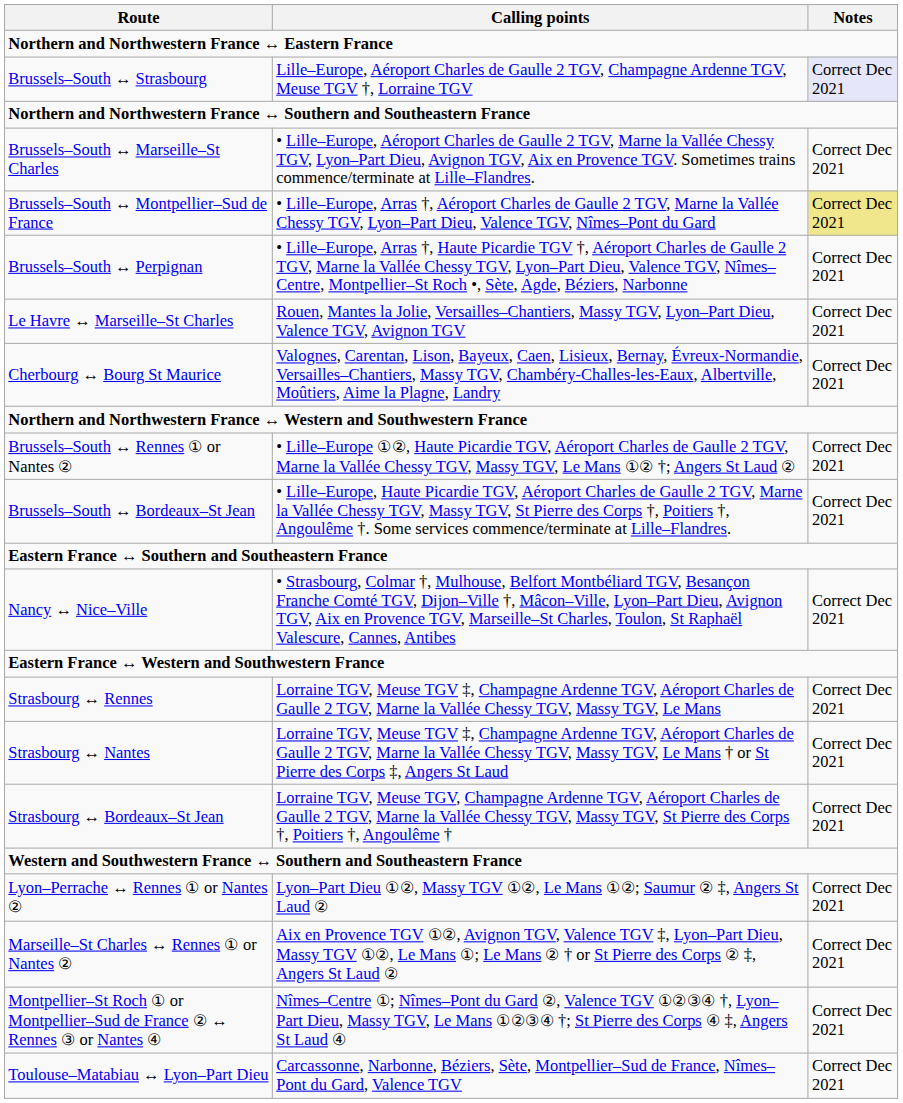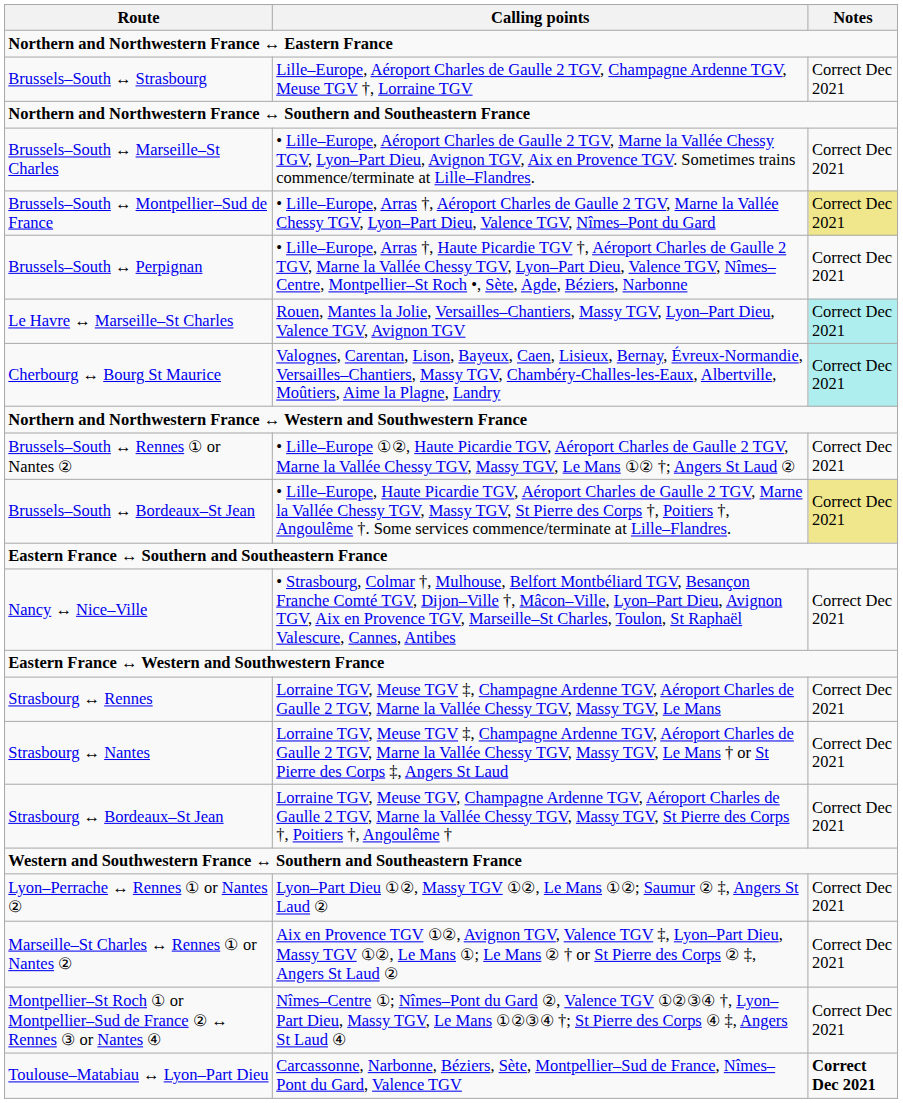Brussels–South ↔ Strasbourg | Notes: lavender background -> no background
Le Havre ↔ Marseille–St Charles | Notes: no background -> paleturquoise background
Cherbourg ↔ Bourg St Maurice | Notes: no background -> paleturquoise background
Brussels–South ↔ Bordeaux–St Jean | Notes: no background -> khaki background
Toulouse–Matabiau ↔ Lyon–Part Dieu | Notes: normal -> bold
